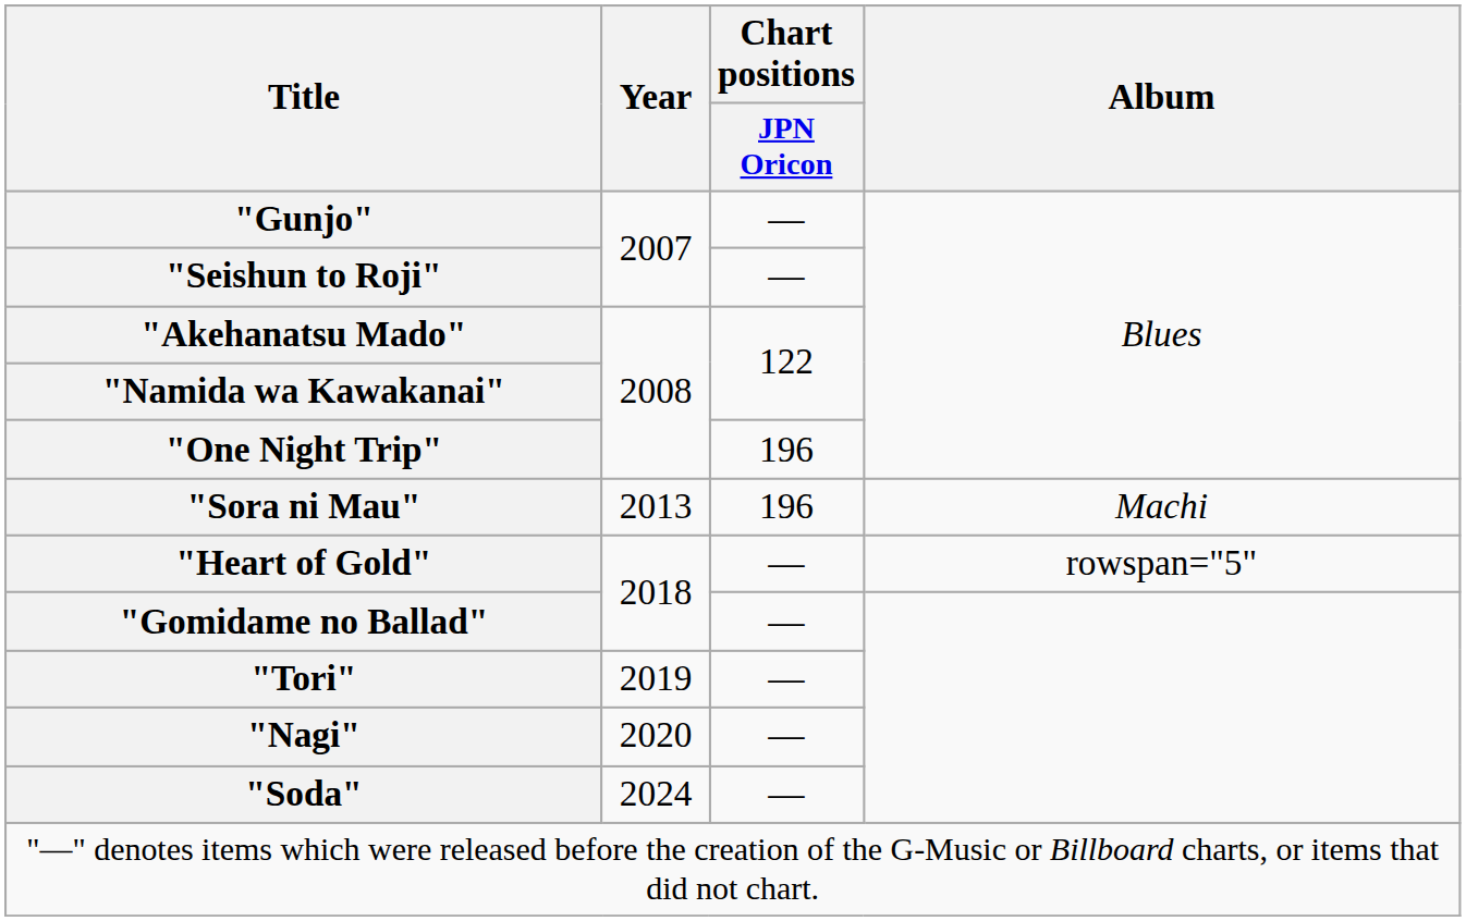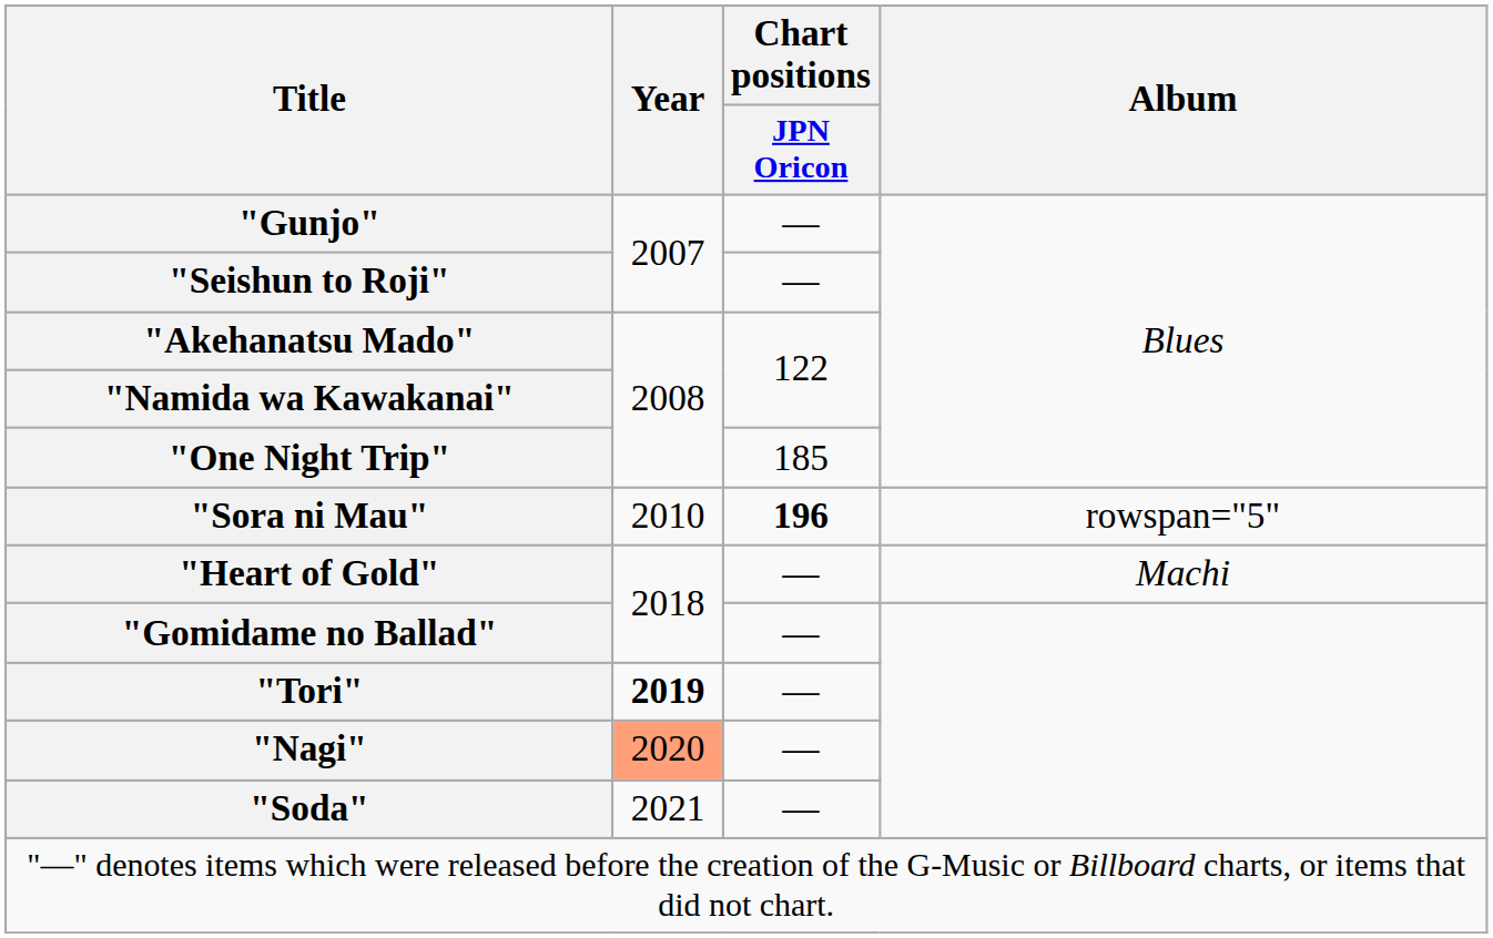"One Night Trip" | Chart positions / JPN Oricon: 196 -> 185
"Sora ni Mau" | Year: 2013 -> 2010
"Sora ni Mau" | Chart positions / JPN Oricon: normal -> bold
"Sora ni Mau" | Album: Machi -> rowspan="5"
"Heart of Gold" | Album: rowspan="5" -> Machi
"Tori" | Year: normal -> bold
"Nagi" | Year: no background -> lightsalmon background
"Soda" | Year: 2024 -> 2021
